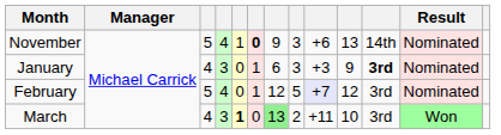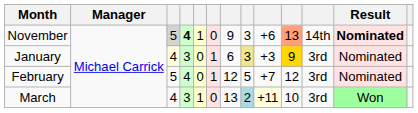November | column 3: no background -> lightgrey background
November | column 4: normal -> bold
November | column 6: bold -> normal
November | column 10: no background -> lightsalmon background
November | Result: normal -> bold
January | column 3: no background -> lightyellow background
January | column 8: no background -> khaki background
January | column 10: no background -> gold background
January | column 11: bold -> normal
February | column 9: lavender background -> no background
March | column 5: bold -> normal
March | column 7: lightgreen background -> no background
March | column 8: no background -> lightblue background
March | column 9: no background -> lightyellow background
